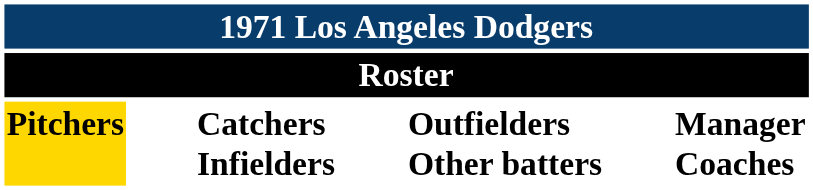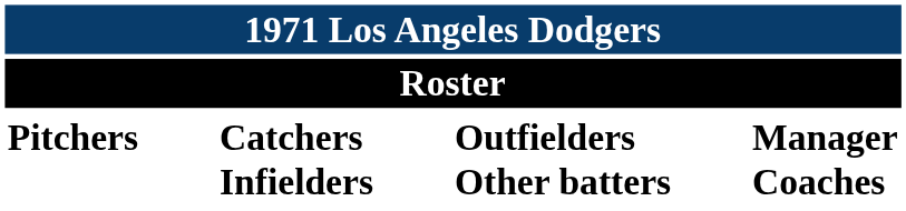Pitchers | column 1: gold background -> no background
